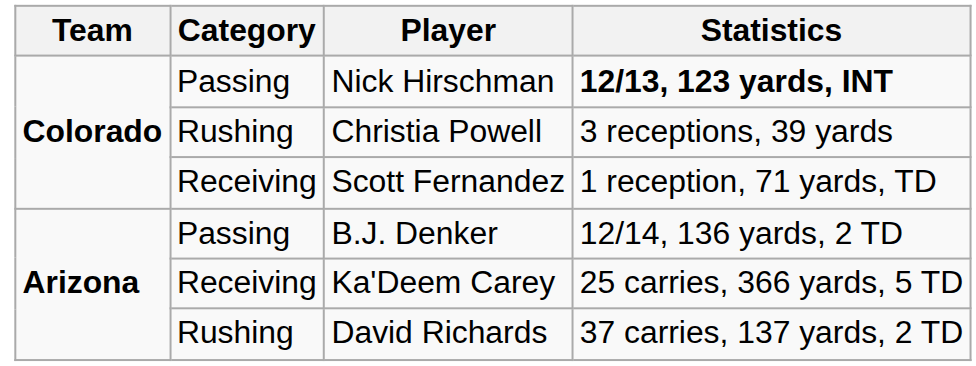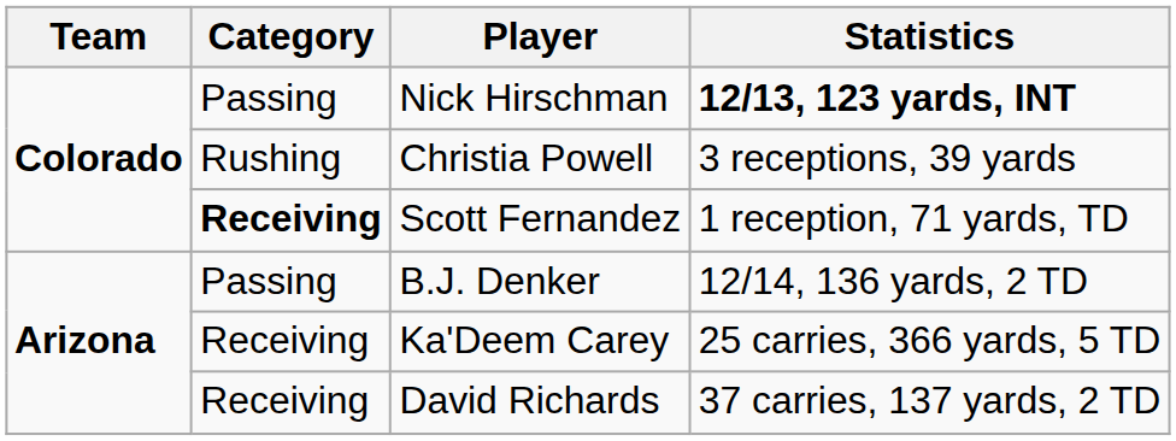Scott Fernandez | Category: normal -> bold
David Richards | Category: Rushing -> Receiving
